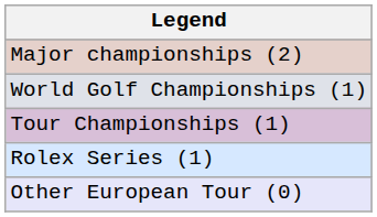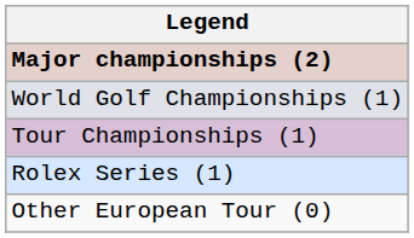row 2 | column 1: normal -> bold
row 6 | column 1: lavender background -> no background
